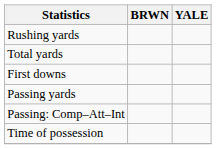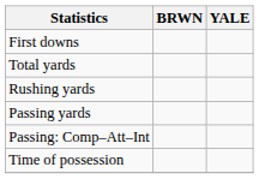rows swapped: First downs <-> Rushing yards
